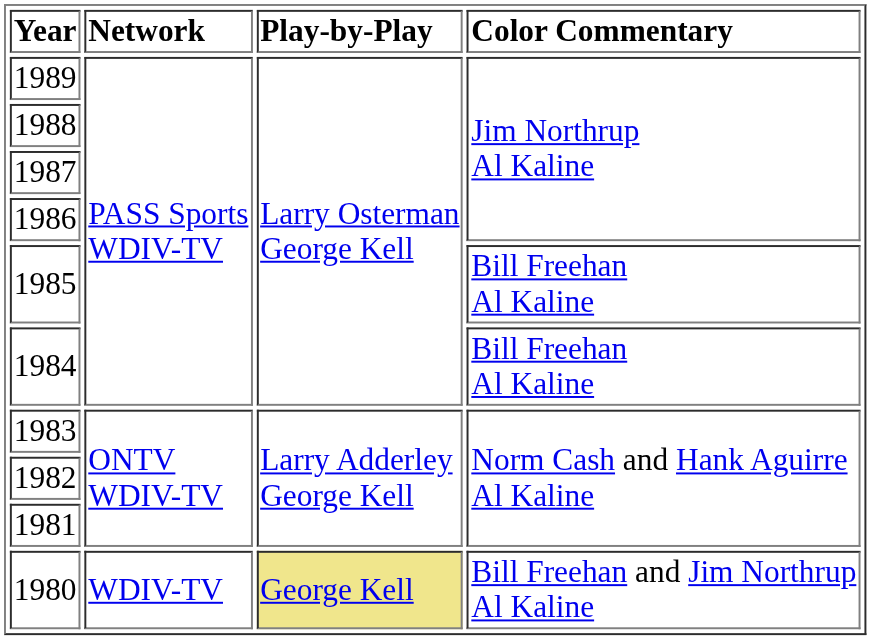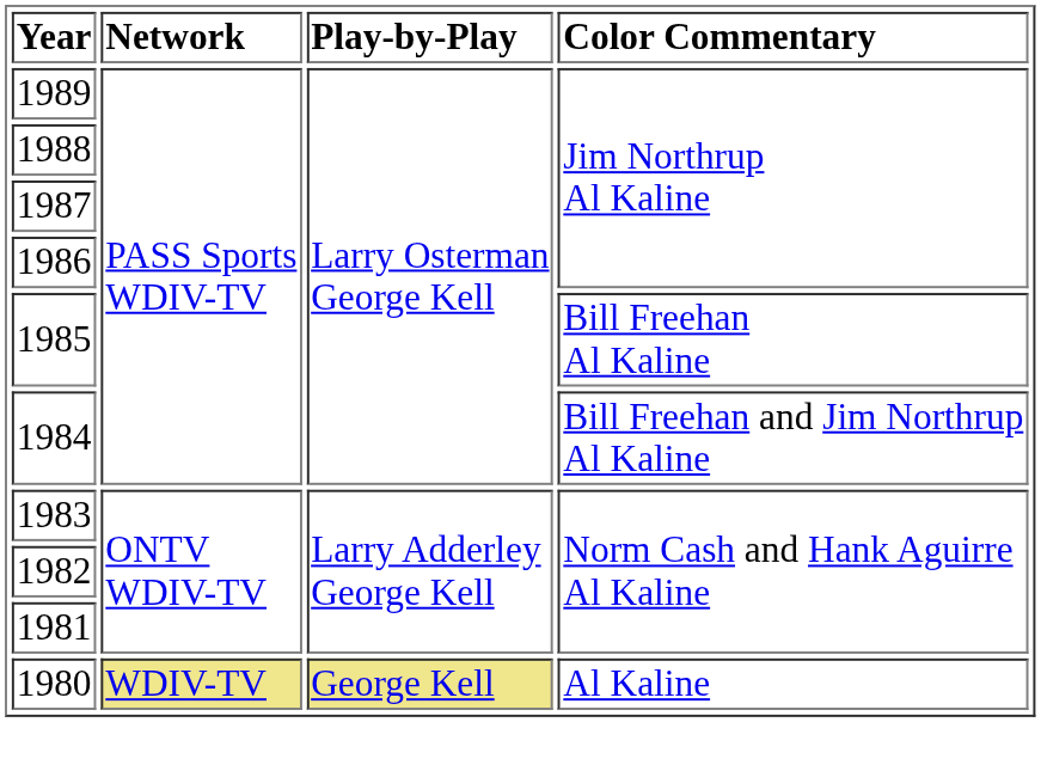1984 | Color Commentary: Bill Freehan Al Kaline -> Bill Freehan and Jim Northrup Al Kaline
1980 | Network: no background -> khaki background
1980 | Color Commentary: Bill Freehan and Jim Northrup Al Kaline -> Al Kaline
